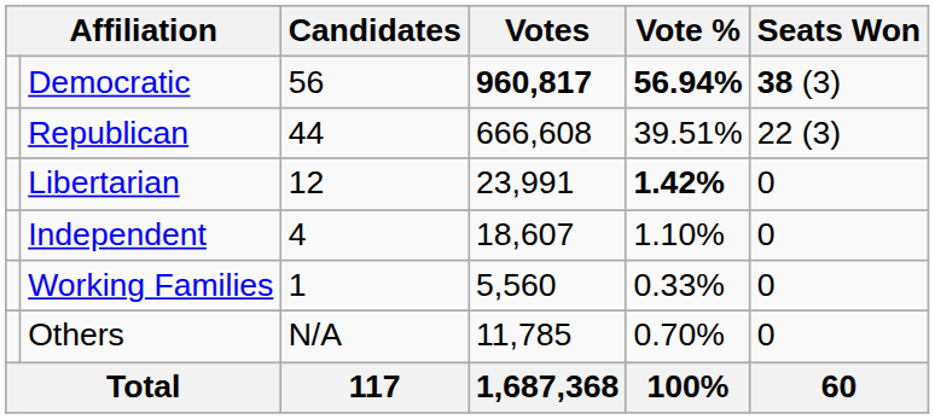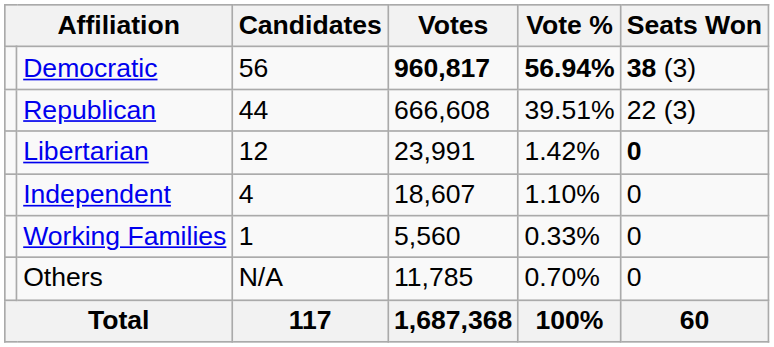Libertarian | Vote %: bold -> normal
Libertarian | Seats Won: normal -> bold
